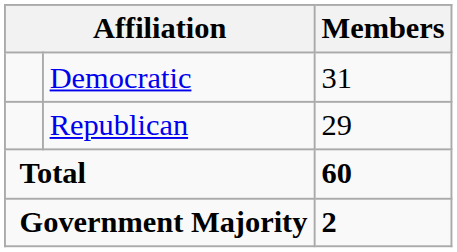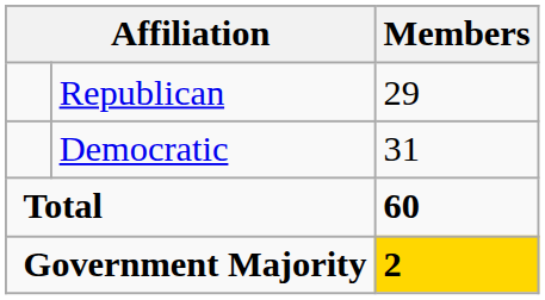rows swapped: Democratic <-> Republican
Government Majority | Members: no background -> gold background
